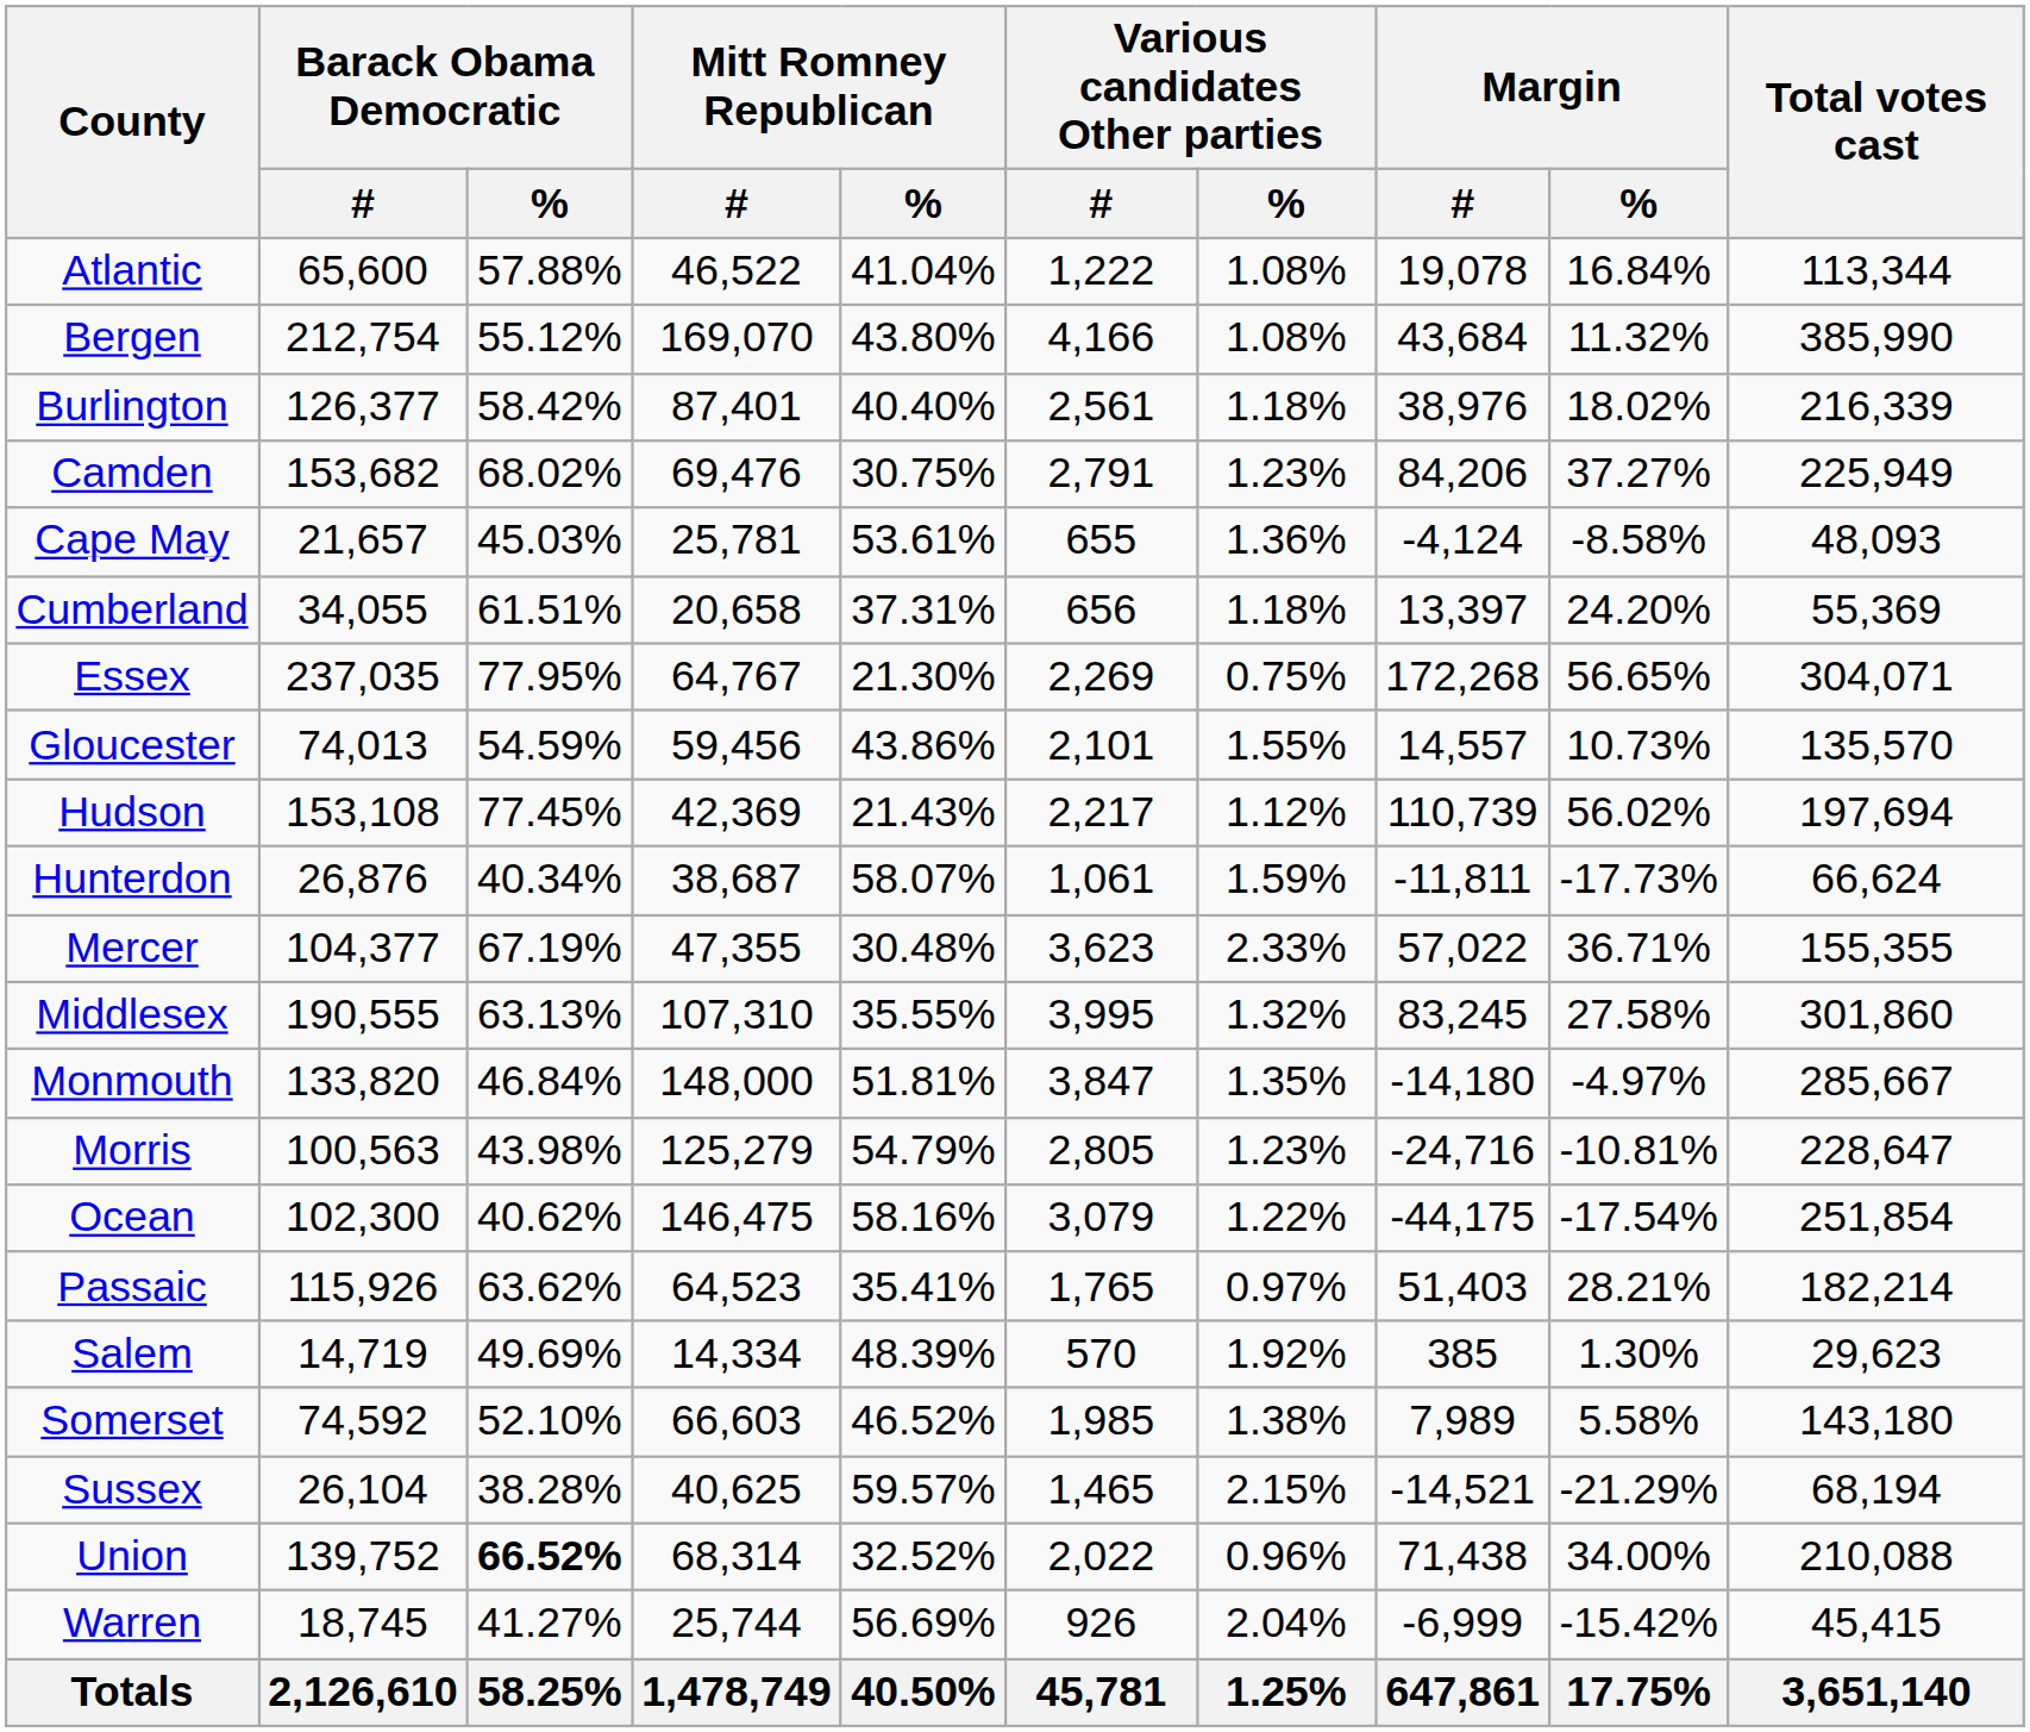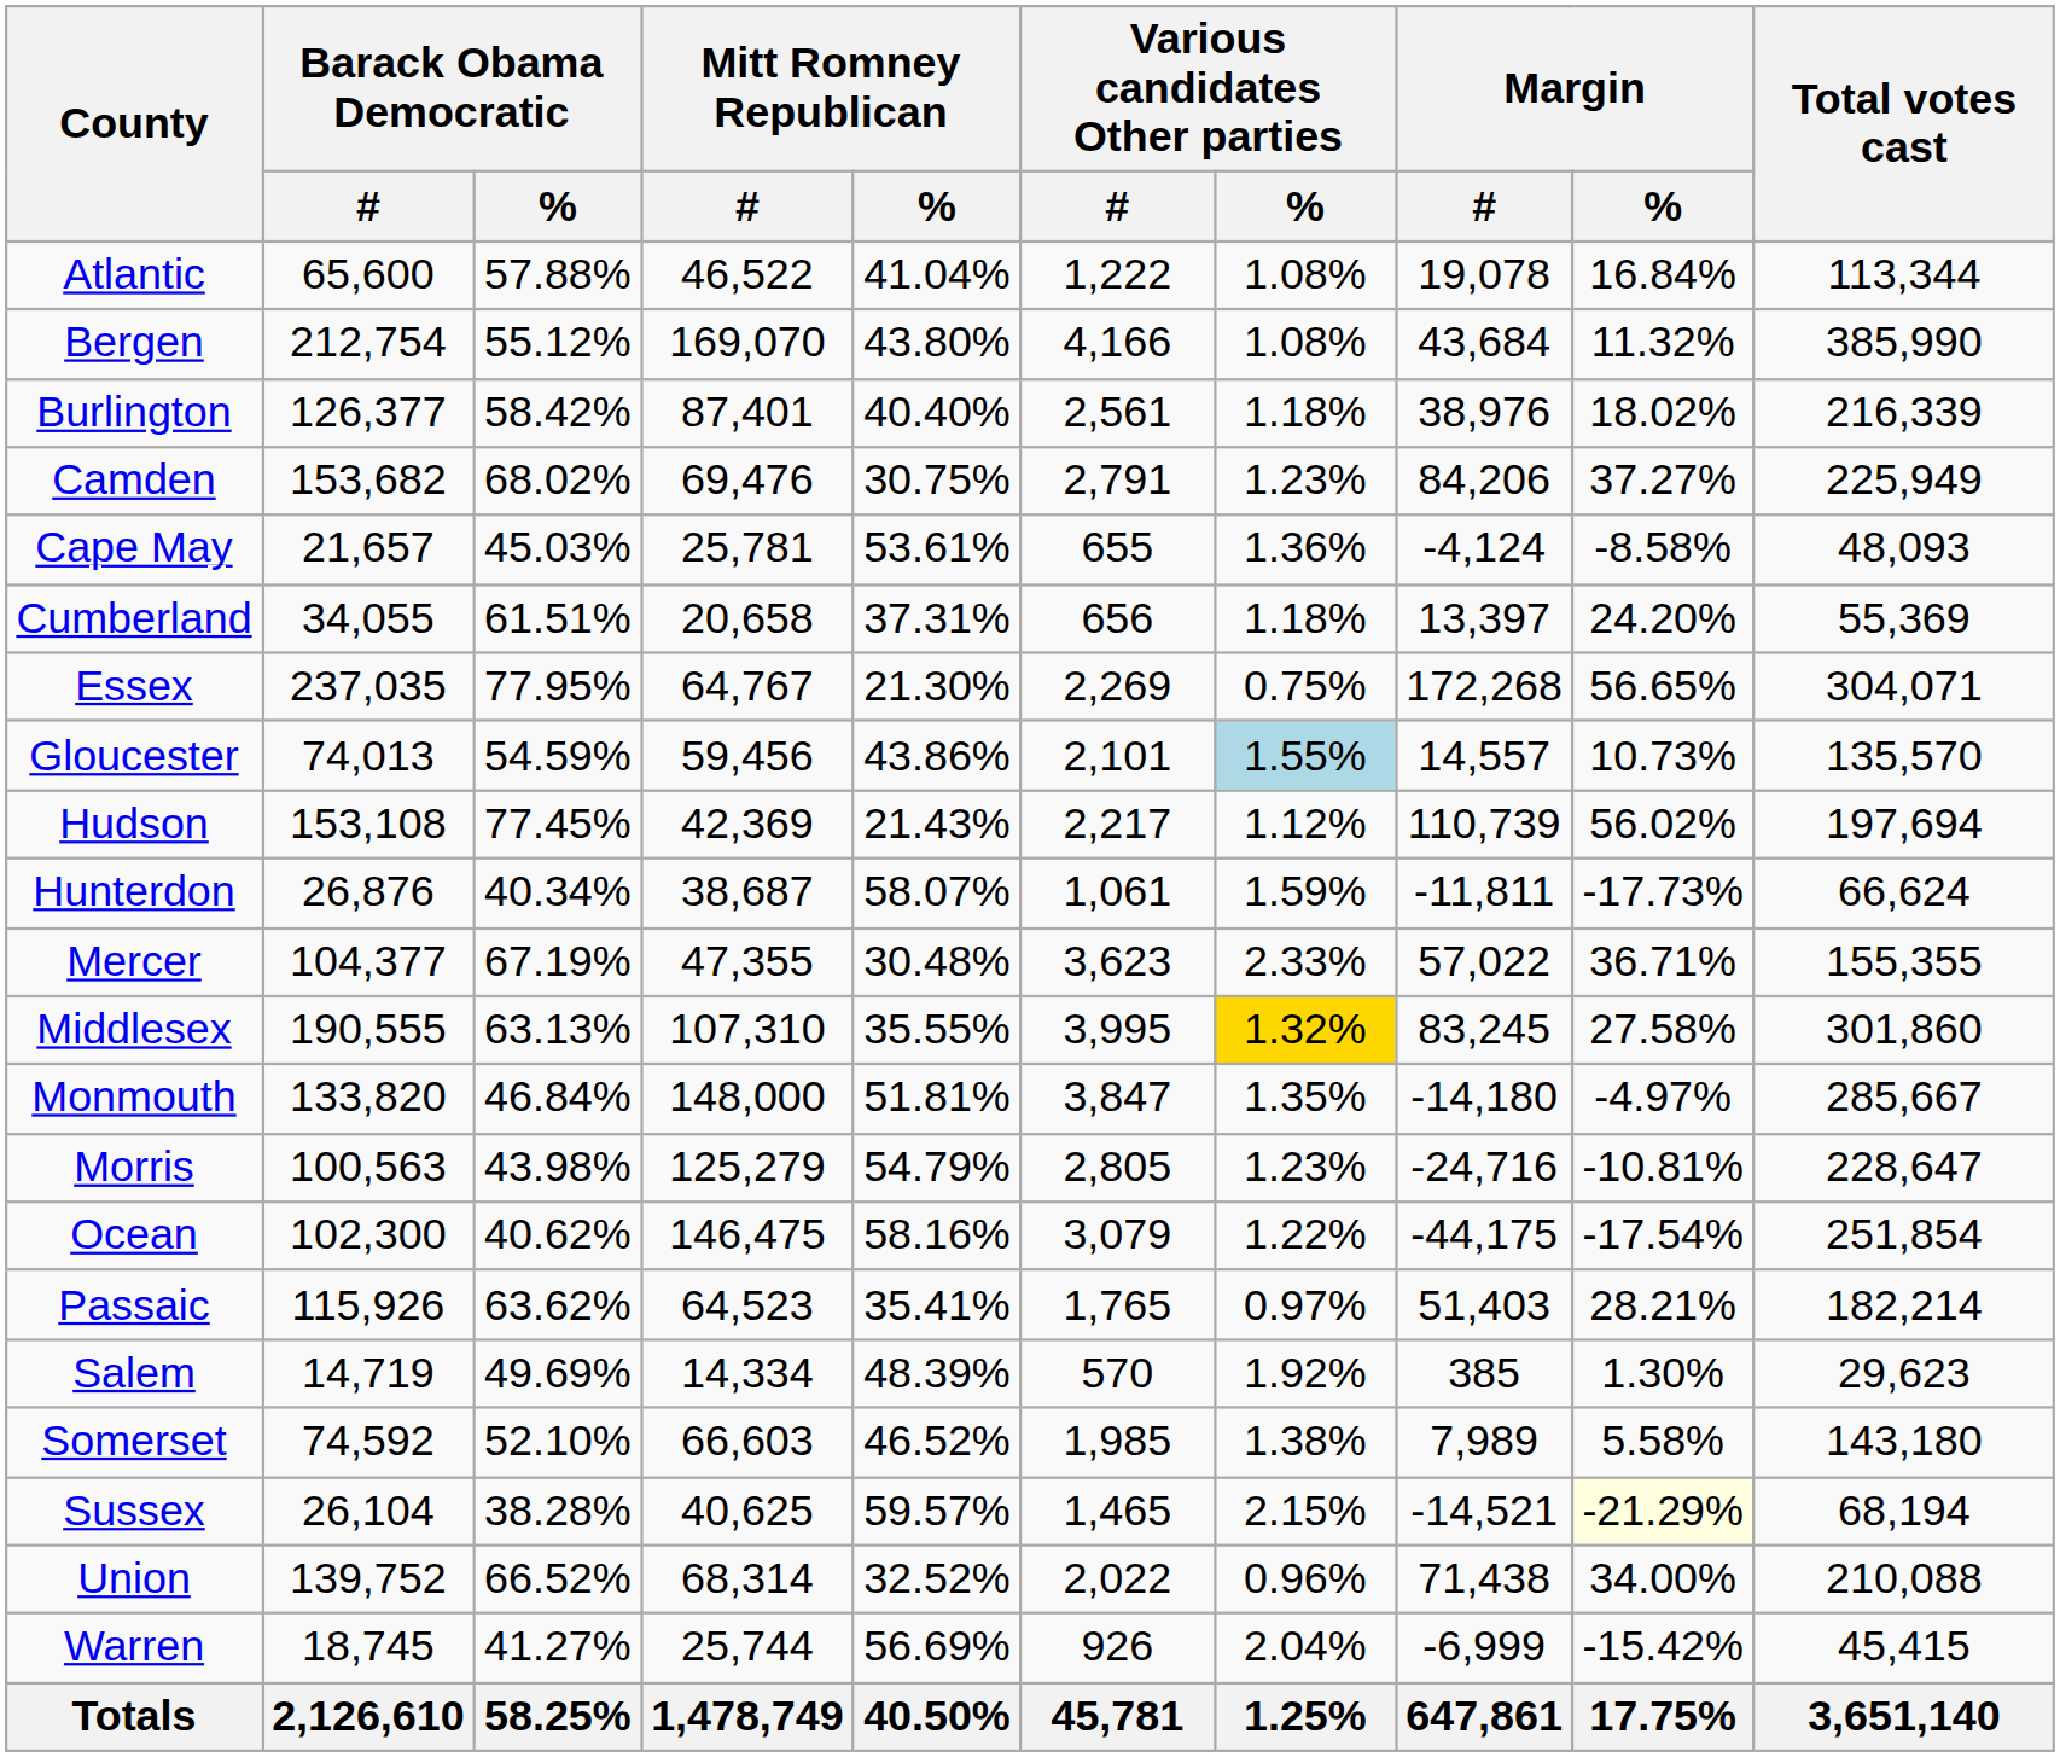Gloucester | Various candidates Other parties / %: no background -> lightblue background
Middlesex | Various candidates Other parties / %: no background -> gold background
Sussex | Margin / %: no background -> lightyellow background
Union | Barack Obama Democratic / %: bold -> normal
